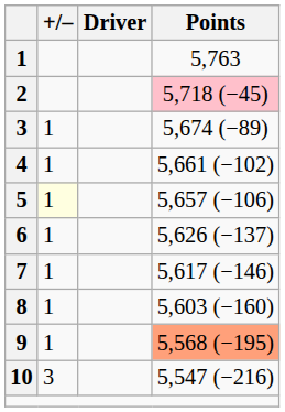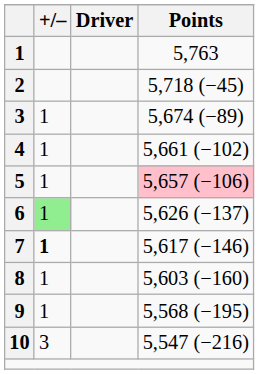2 | Points: pink background -> no background
5 | +/–: lightyellow background -> no background
5 | Points: no background -> pink background
6 | +/–: no background -> lightgreen background
7 | +/–: normal -> bold
9 | Points: lightsalmon background -> no background
